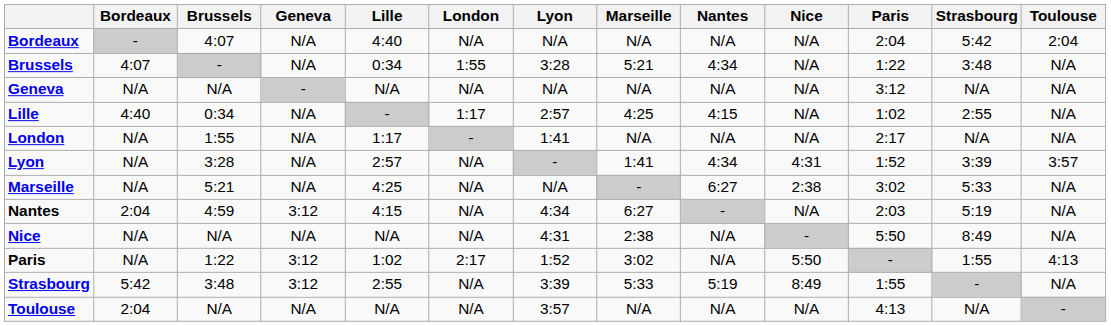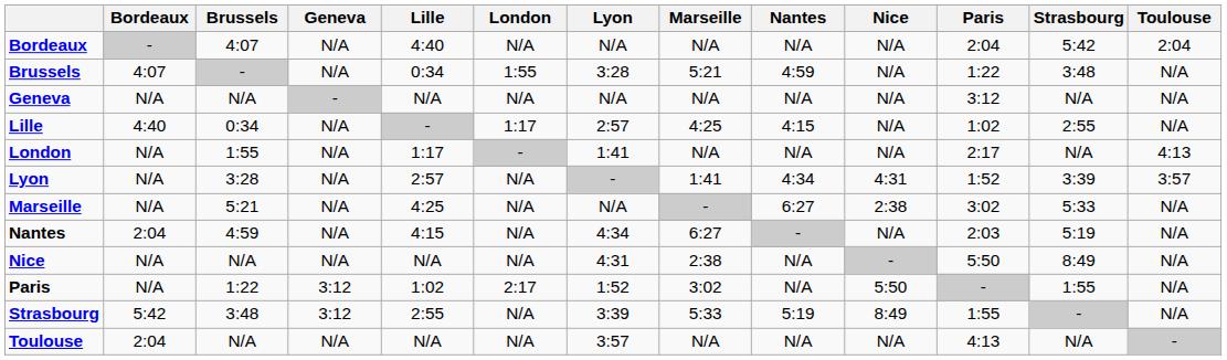row 3 | Nantes: 4:34 -> 4:59
row 6 | Toulouse: N/A -> 4:13
row 9 | Geneva: 3:12 -> N/A
row 11 | Toulouse: 4:13 -> N/A
